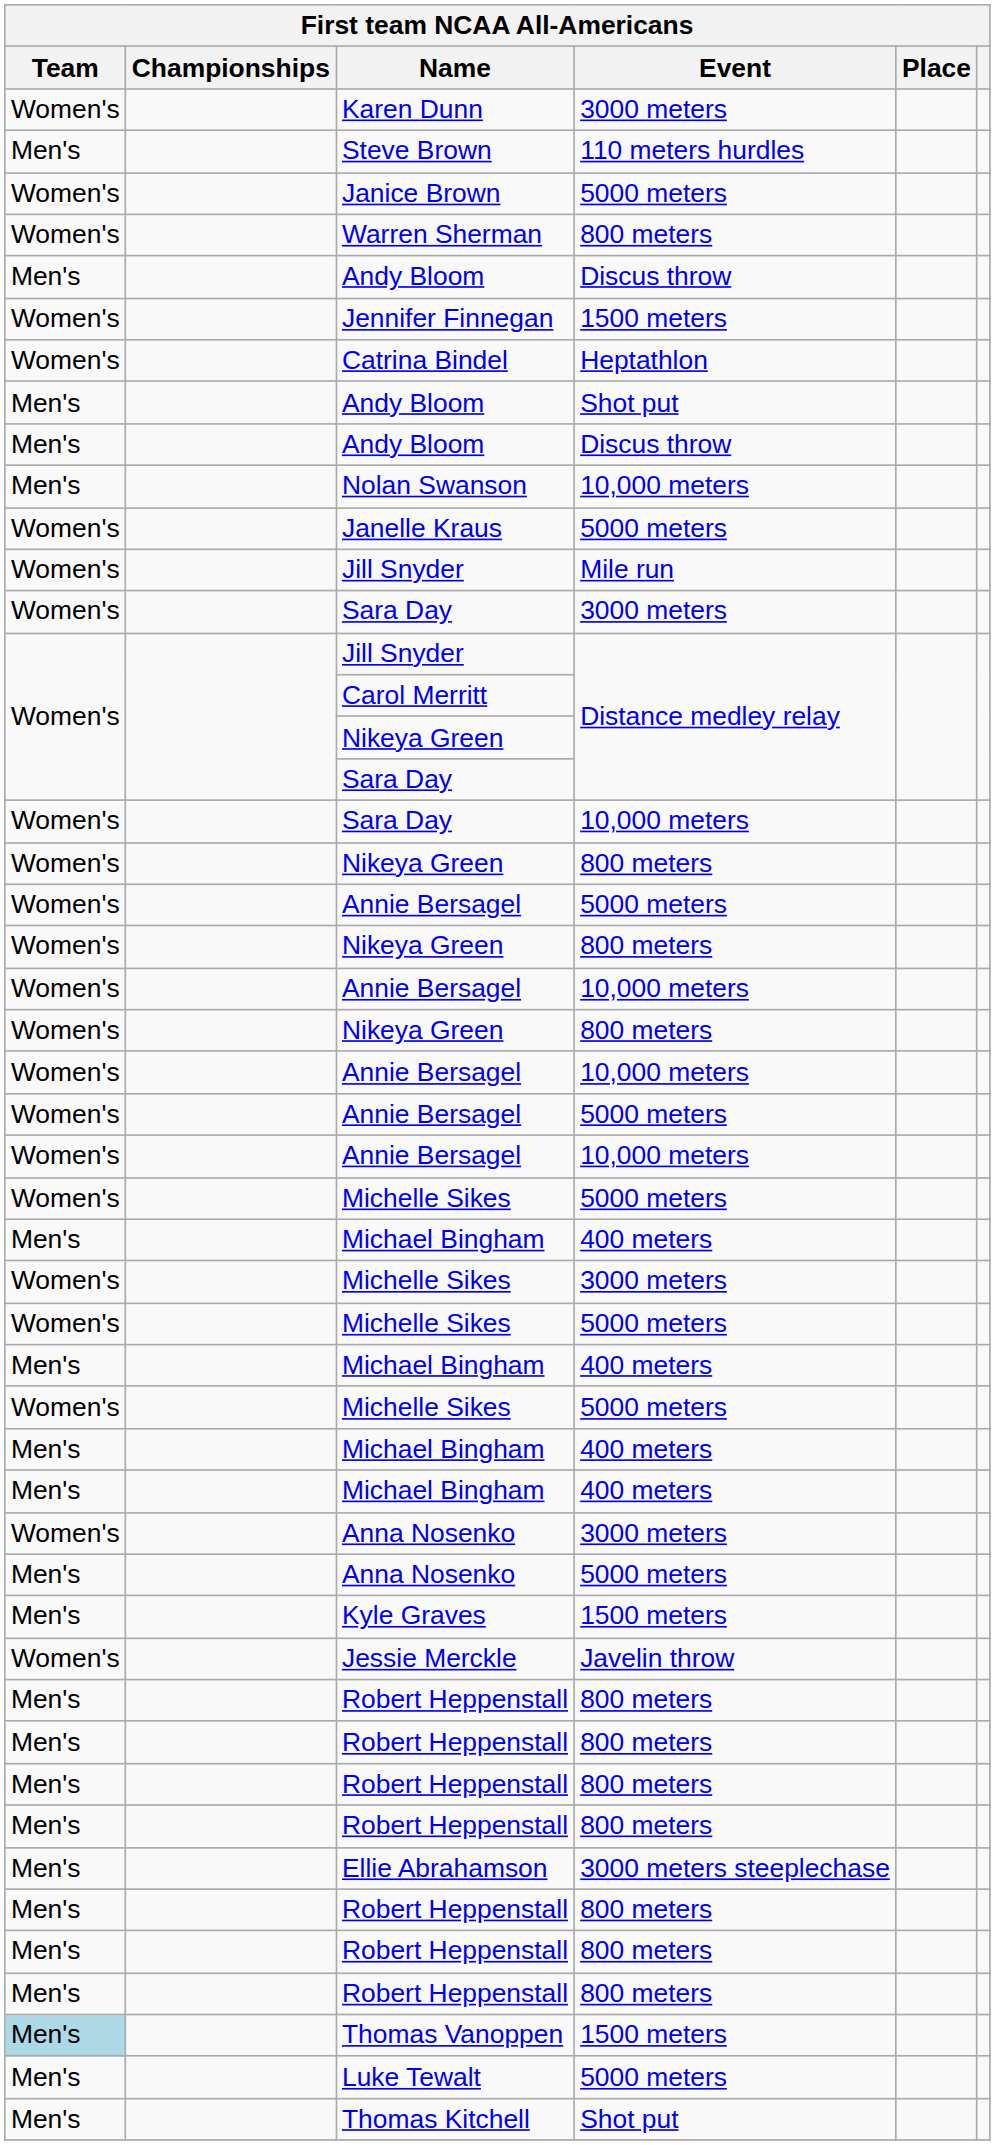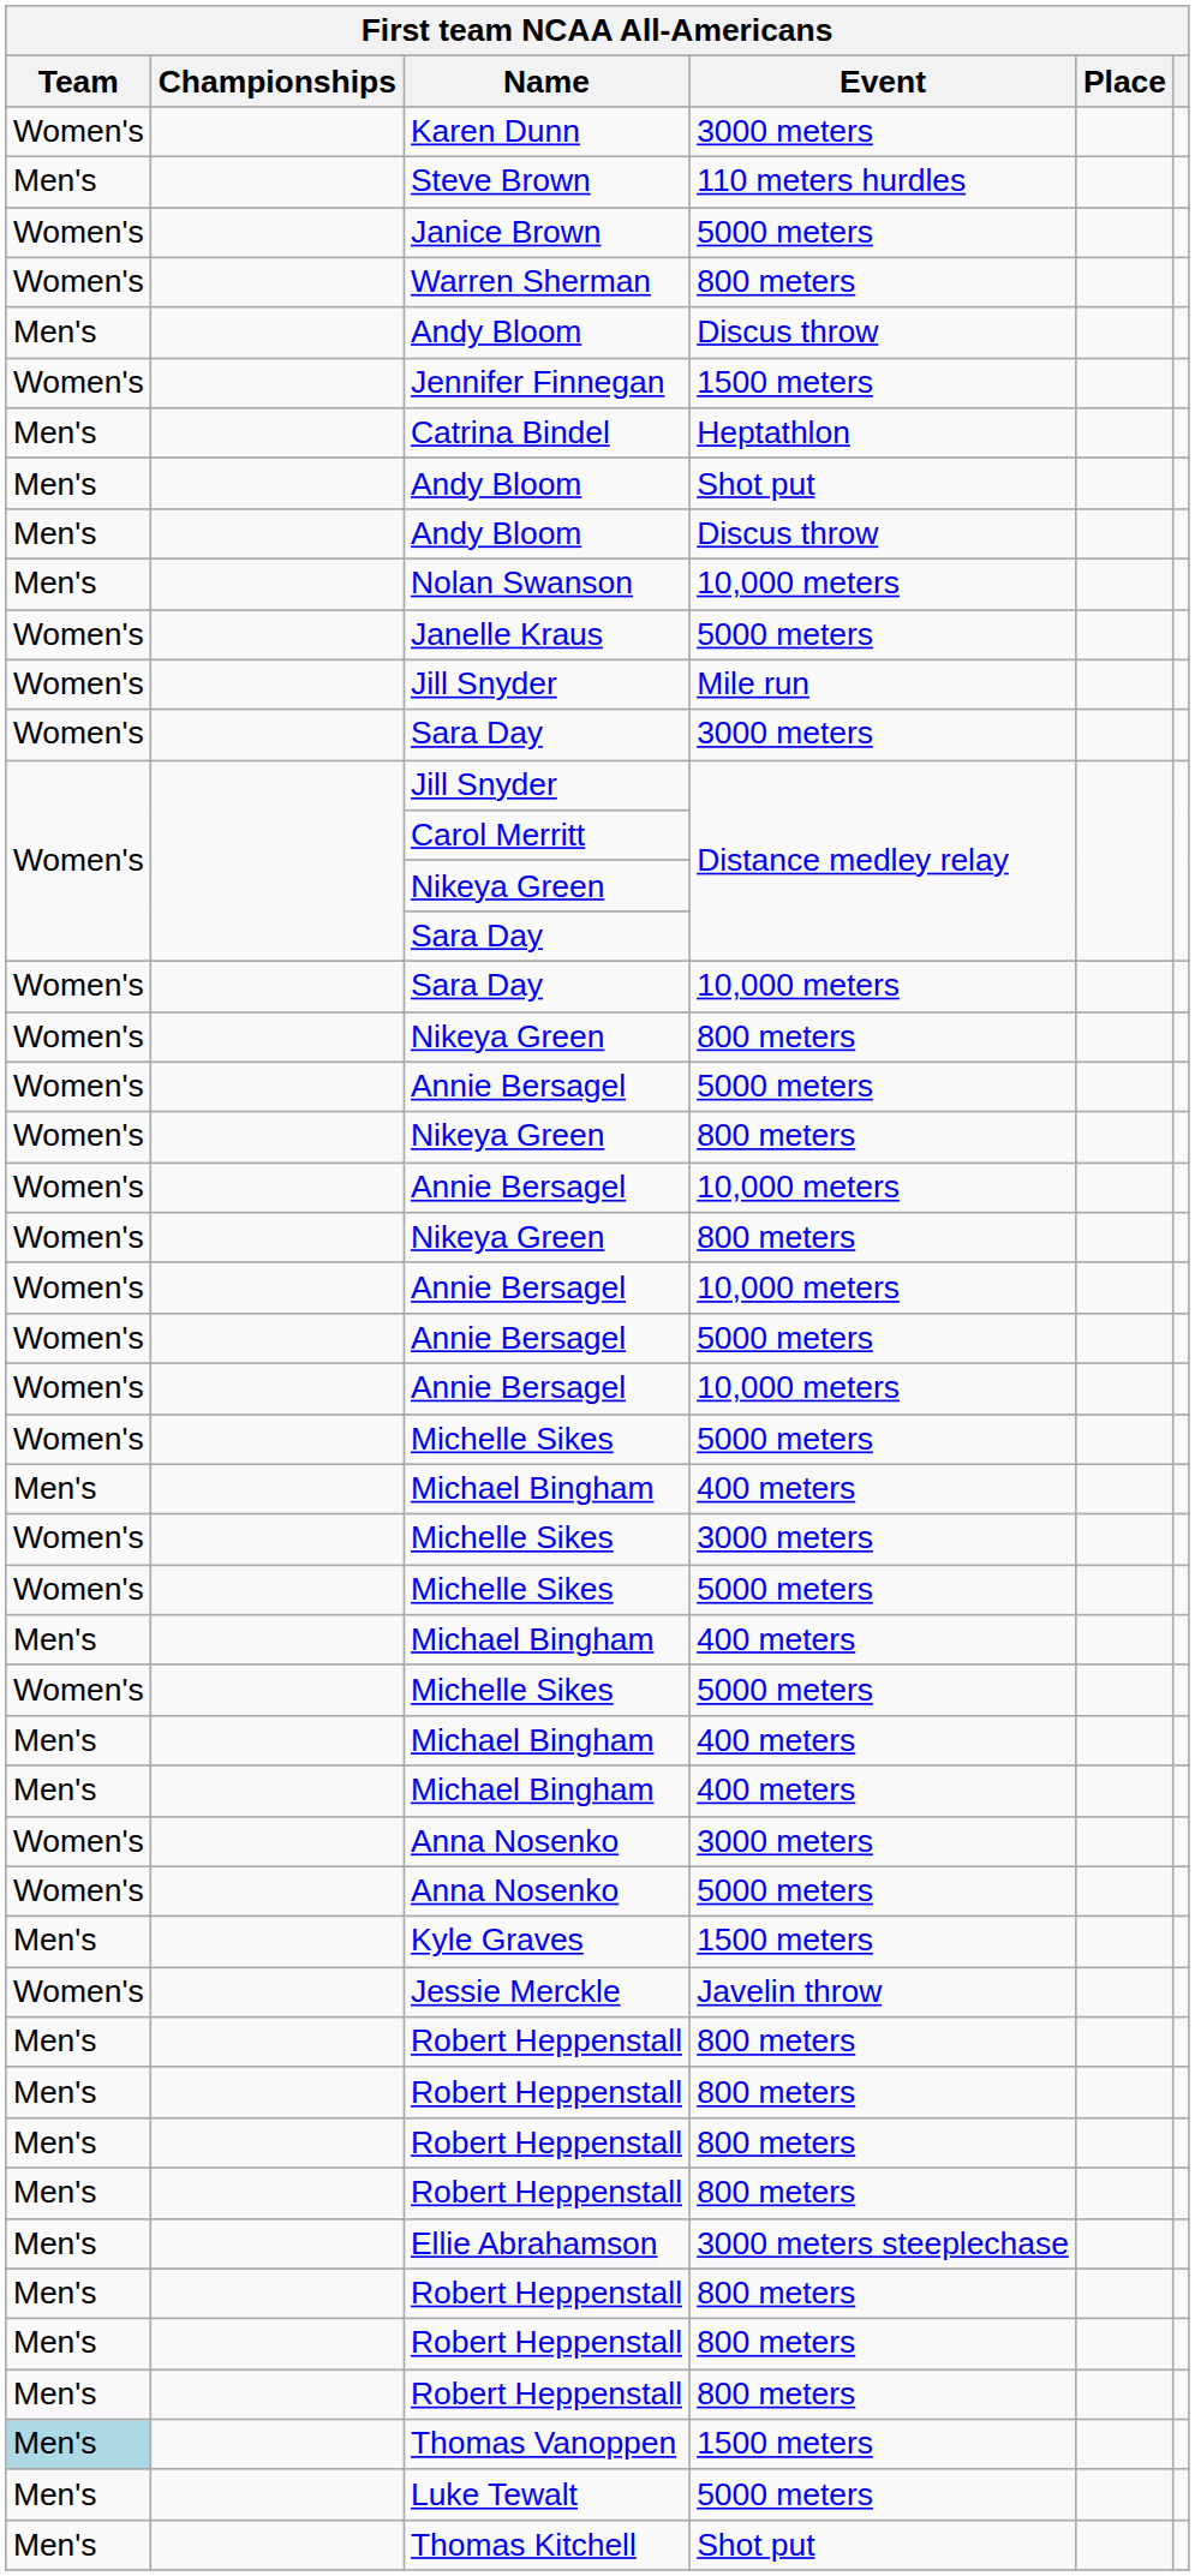Catrina Bindel | Team: Women's -> Men's
Anna Nosenko / 5000 meters | Team: Men's -> Women's
